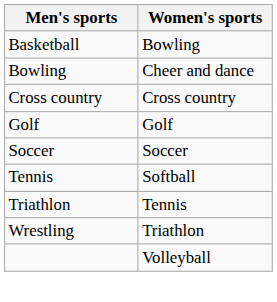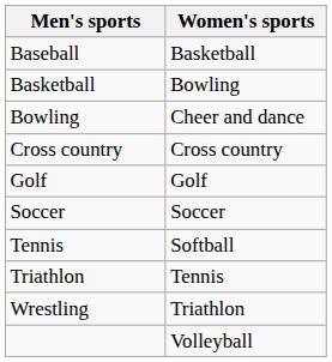+ row: Baseball | Basketball
